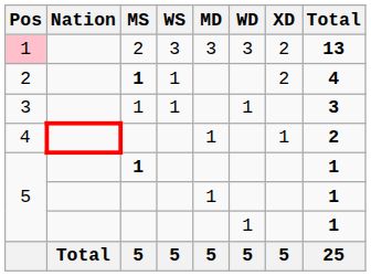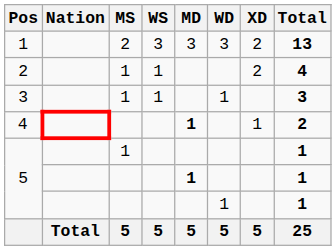row 2 | Pos: pink background -> no background
row 3 | MS: bold -> normal
row 5 | MD: normal -> bold
row 6 | MS: bold -> normal
row 7 | MD: normal -> bold
